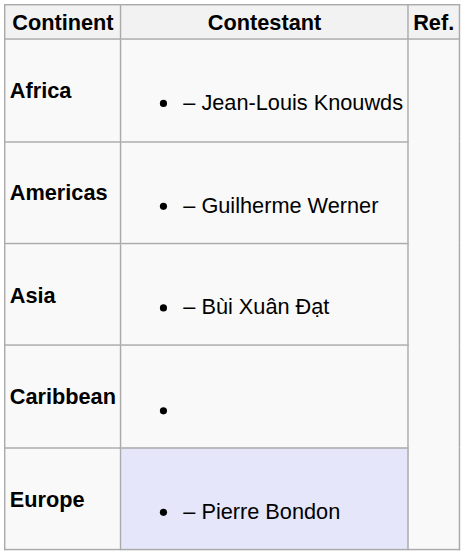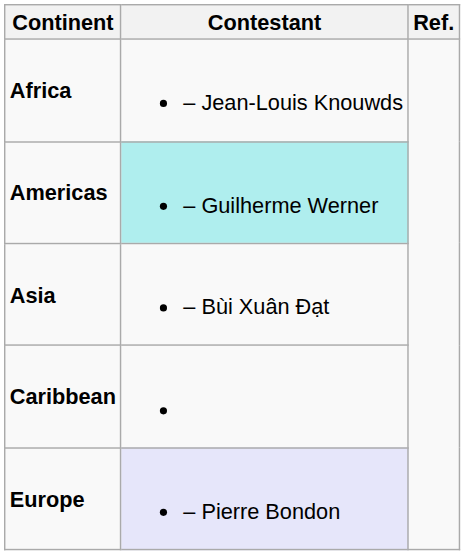Americas | Contestant: no background -> paleturquoise background
